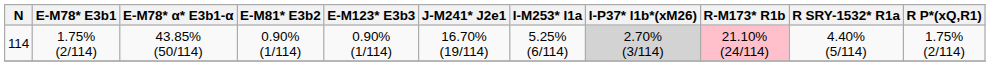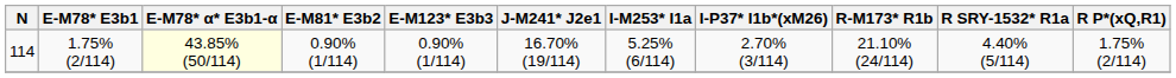114 | E-M78* α* E3b1-α: no background -> lightyellow background
114 | I-P37* I1b*(xM26): lightgrey background -> no background
114 | R-M173* R1b: pink background -> no background
